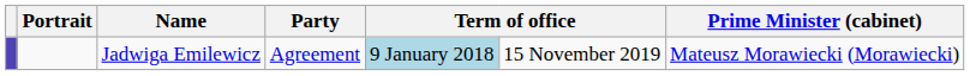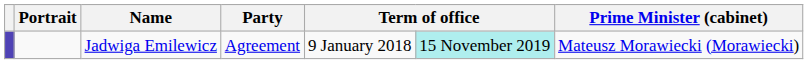Jadwiga Emilewicz | column 5: lightblue background -> no background
Jadwiga Emilewicz | column 6: no background -> paleturquoise background
